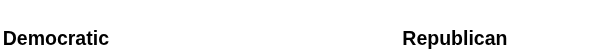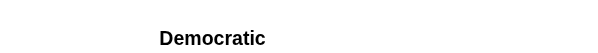- column: 152 | Republican
